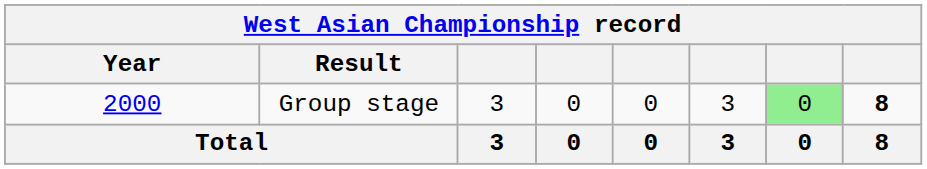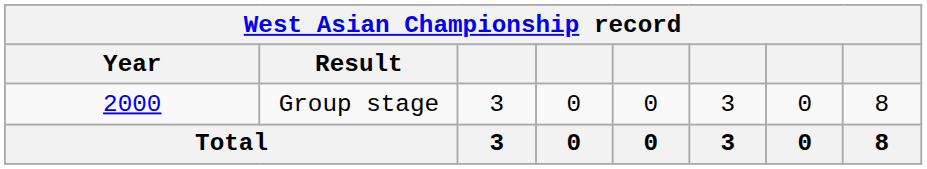Group stage | column 7: lightgreen background -> no background
Group stage | column 8: bold -> normal
